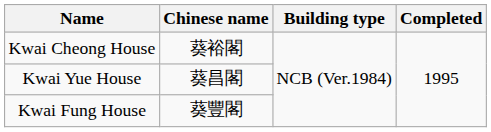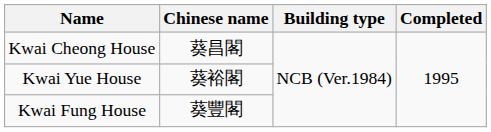Kwai Cheong House | Chinese name: 葵裕閣 -> 葵昌閣
Kwai Yue House | Chinese name: 葵昌閣 -> 葵裕閣
